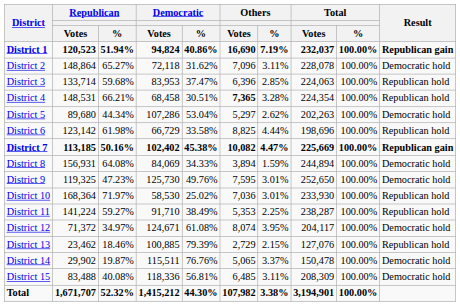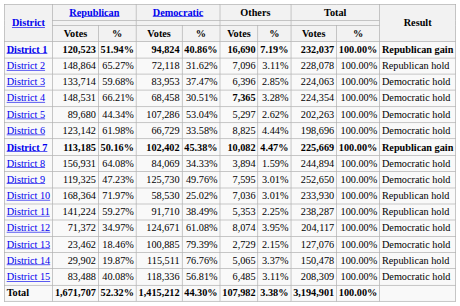District 2 | Result: Democratic hold -> Republican hold
District 3 | Result: Republican hold -> Democratic hold
District 4 | Result: Republican hold -> Democratic hold
District 6 | Result: Republican hold -> Democratic hold
District 13 | Result: Republican hold -> Democratic hold
District 14 | Result: Democratic hold -> Republican hold
